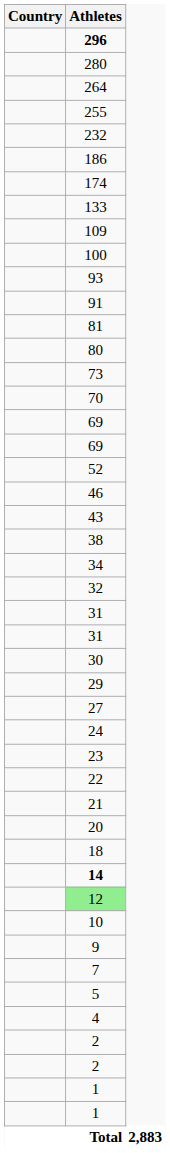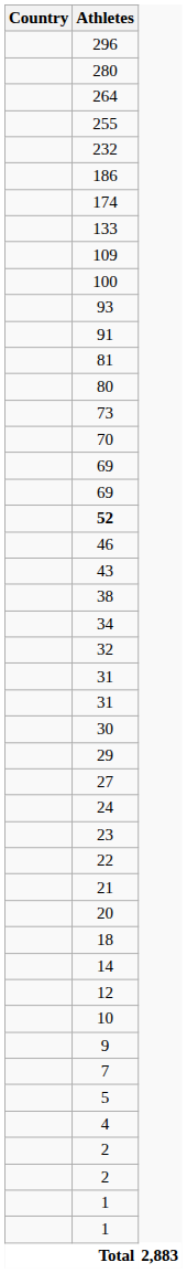296 | Athletes: bold -> normal
52 | Athletes: normal -> bold
14 | Athletes: bold -> normal
12 | Athletes: lightgreen background -> no background
